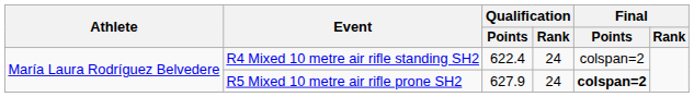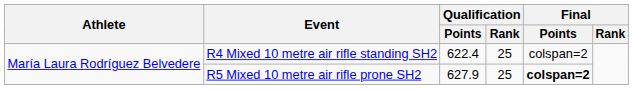R4 Mixed 10 metre air rifle standing SH2 | Qualification / Rank: 24 -> 25
R5 Mixed 10 metre air rifle prone SH2 | Qualification / Rank: 24 -> 25
